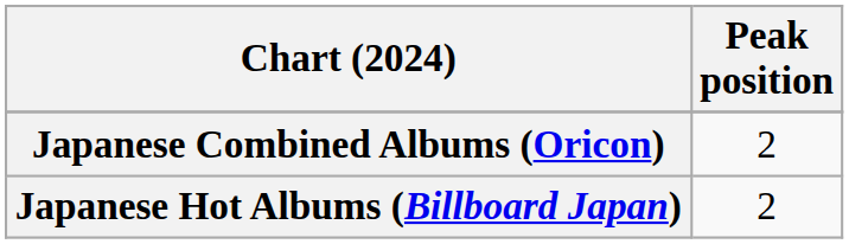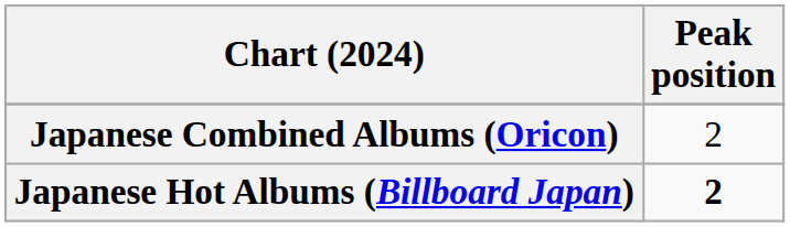Japanese Hot Albums (Billboard Japan) | Peak position: normal -> bold
